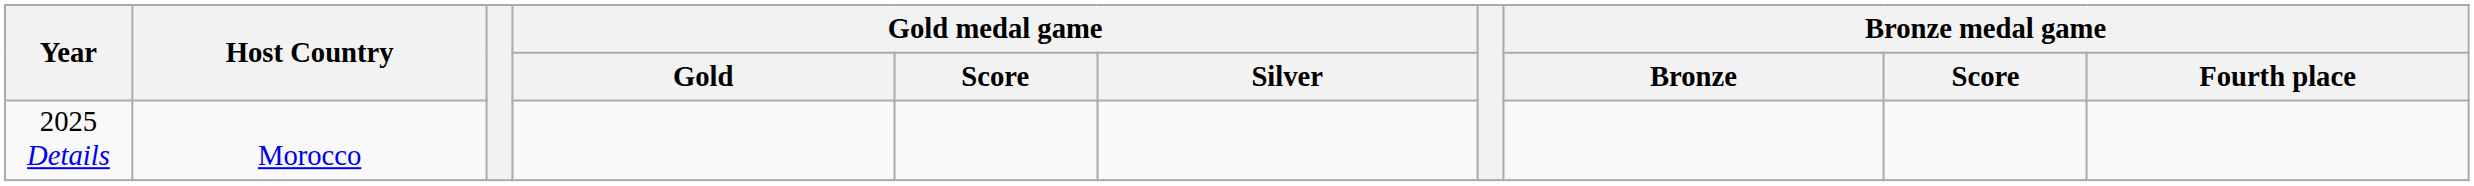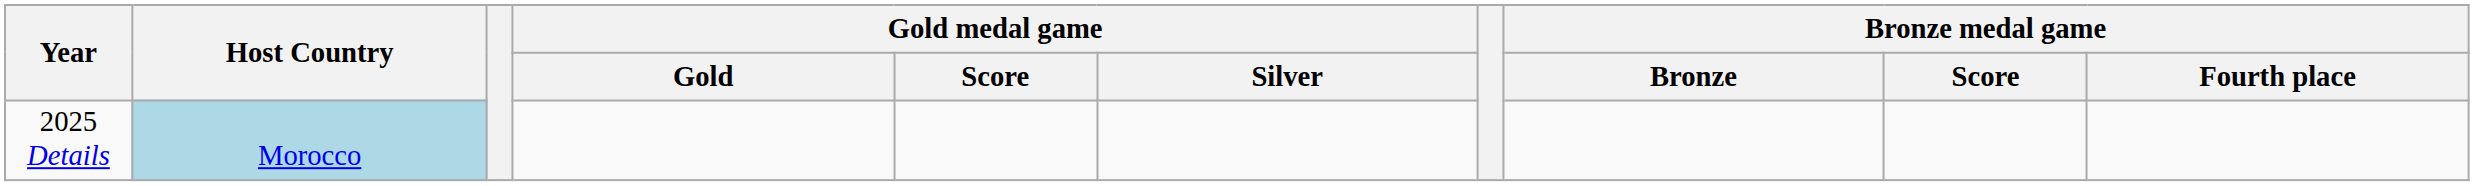2025 Details | Host Country: no background -> lightblue background
